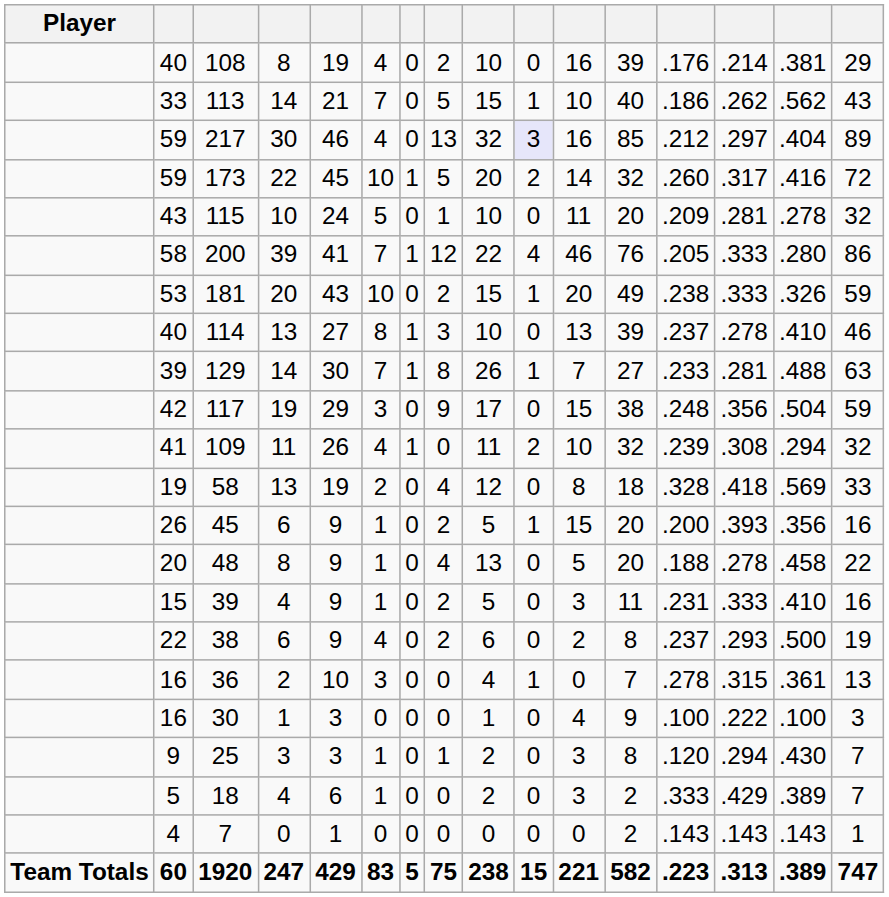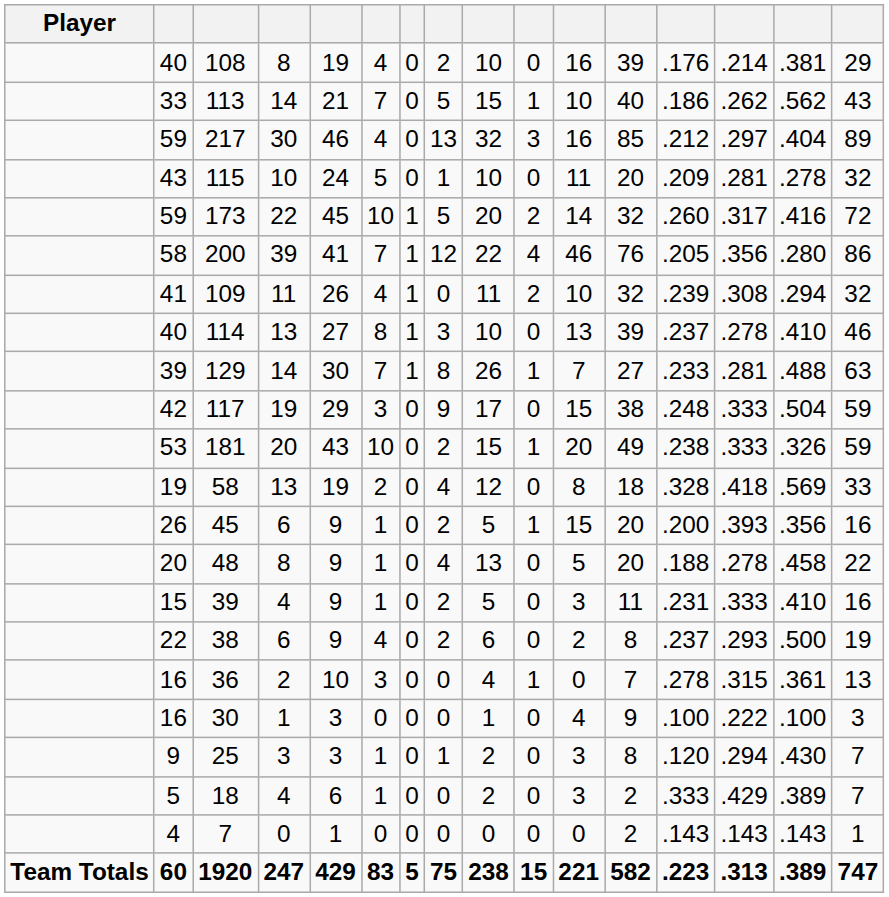217 | column 10: lavender background -> no background
rows swapped: 173 <-> 115
200 | column 14: .333 -> .356
rows swapped: 181 <-> 109
117 | column 14: .356 -> .333
